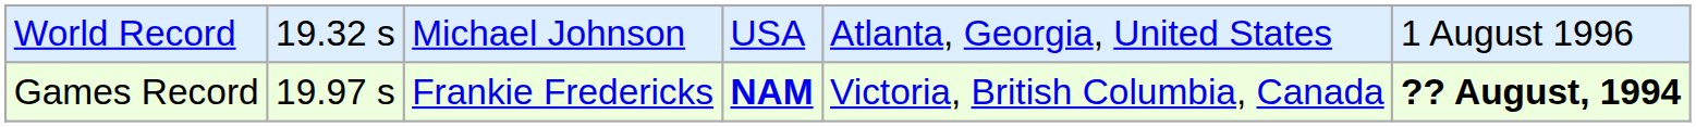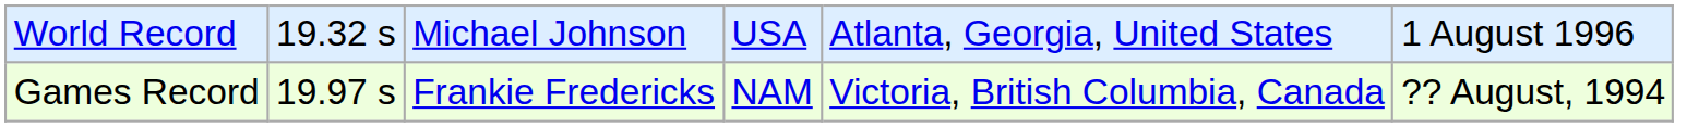Games Record | column 4: bold -> normal
Games Record | column 6: bold -> normal
